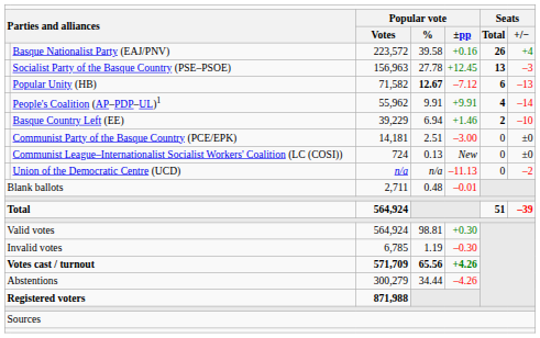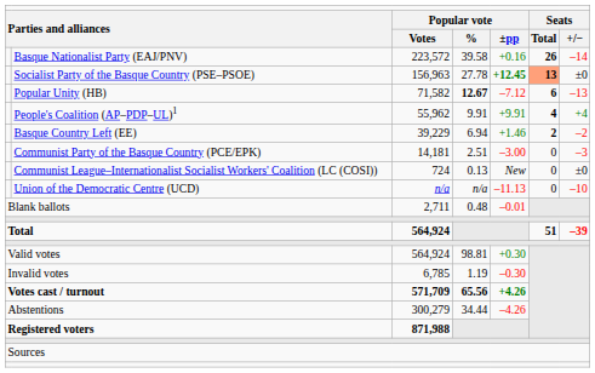Basque Nationalist Party (EAJ/PNV) | column 7: +4 -> –14
Socialist Party of the Basque Country (PSE–PSOE) | column 5: normal -> bold
Socialist Party of the Basque Country (PSE–PSOE) | column 6: no background -> lightsalmon background
Socialist Party of the Basque Country (PSE–PSOE) | column 7: –3 -> ±0
People's Coalition (AP–PDP–UL)1 | column 7: –14 -> +4
Basque Country Left (EE) | column 7: –10 -> –2
Communist Party of the Basque Country (PCE/EPK) | column 7: ±0 -> –3
Union of the Democratic Centre (UCD) | column 7: –2 -> –10
